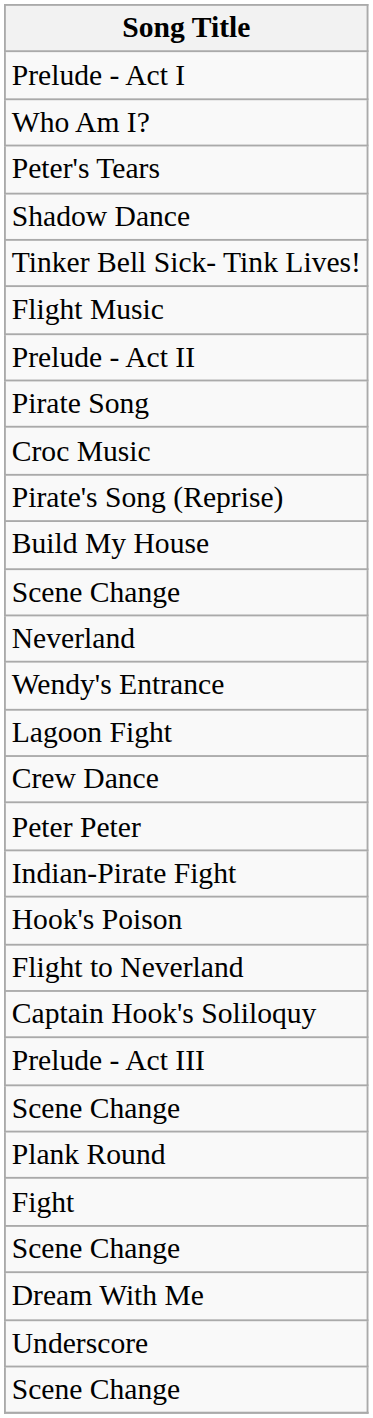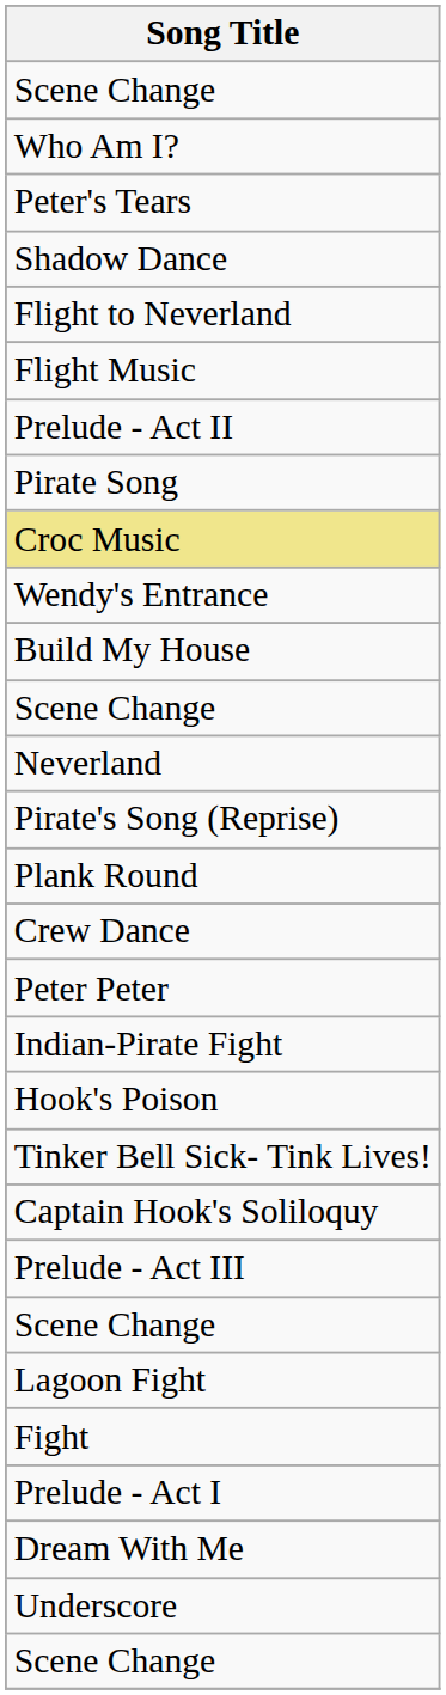row 2 | column 1: Prelude - Act I -> Scene Change
row 6 | column 1: Tinker Bell Sick- Tink Lives! -> Flight to Neverland
row 10 | column 1: no background -> khaki background
row 11 | column 1: Pirate's Song (Reprise) -> Wendy's Entrance
row 15 | column 1: Wendy's Entrance -> Pirate's Song (Reprise)
row 16 | column 1: Lagoon Fight -> Plank Round
row 21 | column 1: Flight to Neverland -> Tinker Bell Sick- Tink Lives!
row 25 | column 1: Plank Round -> Lagoon Fight
row 27 | column 1: Scene Change -> Prelude - Act I
